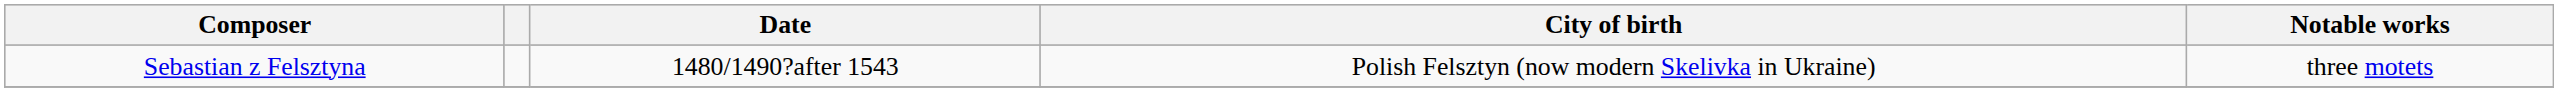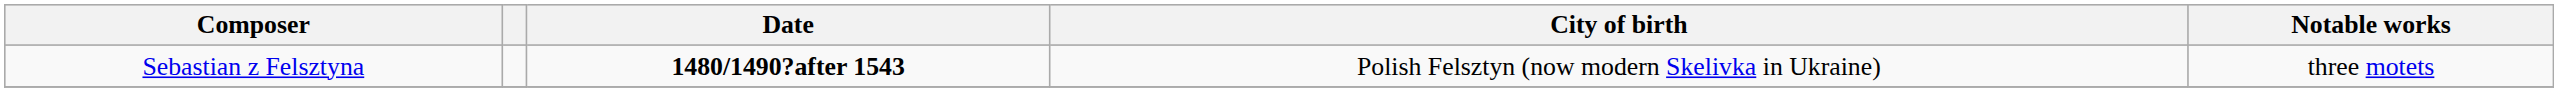Sebastian z Felsztyna | Date: normal -> bold
